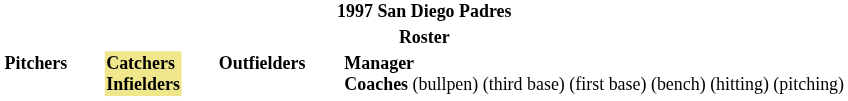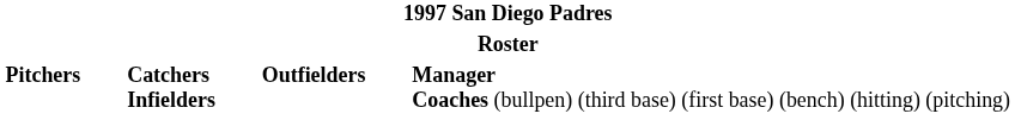Pitchers | column 2: khaki background -> no background
